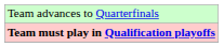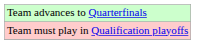row 2 | column 1: bold -> normal
